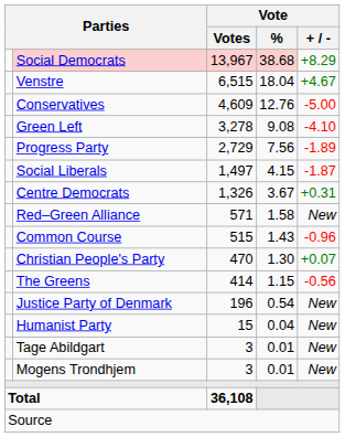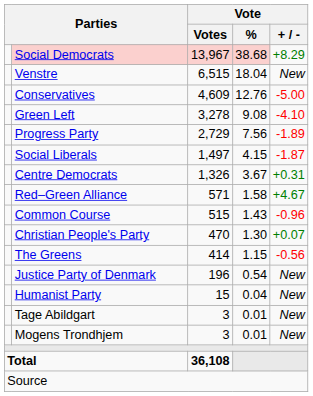Venstre | Vote / + / -: +4.67 -> New
Red–Green Alliance | Vote / + / -: New -> +4.67
